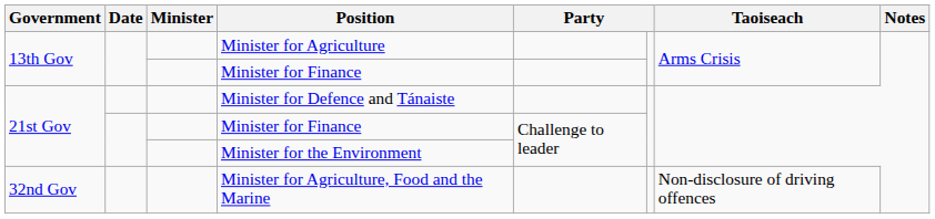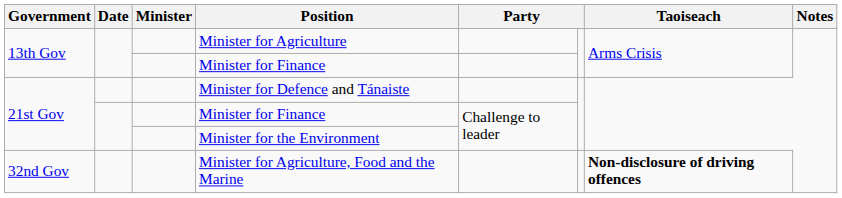Minister for Agriculture, Food and the Marine | Taoiseach: normal -> bold
